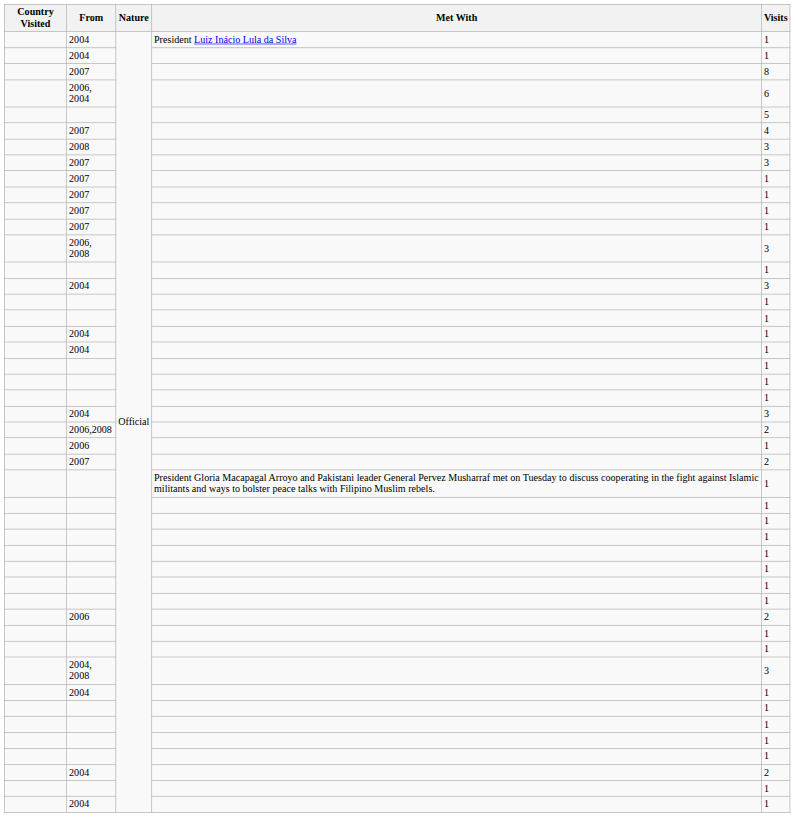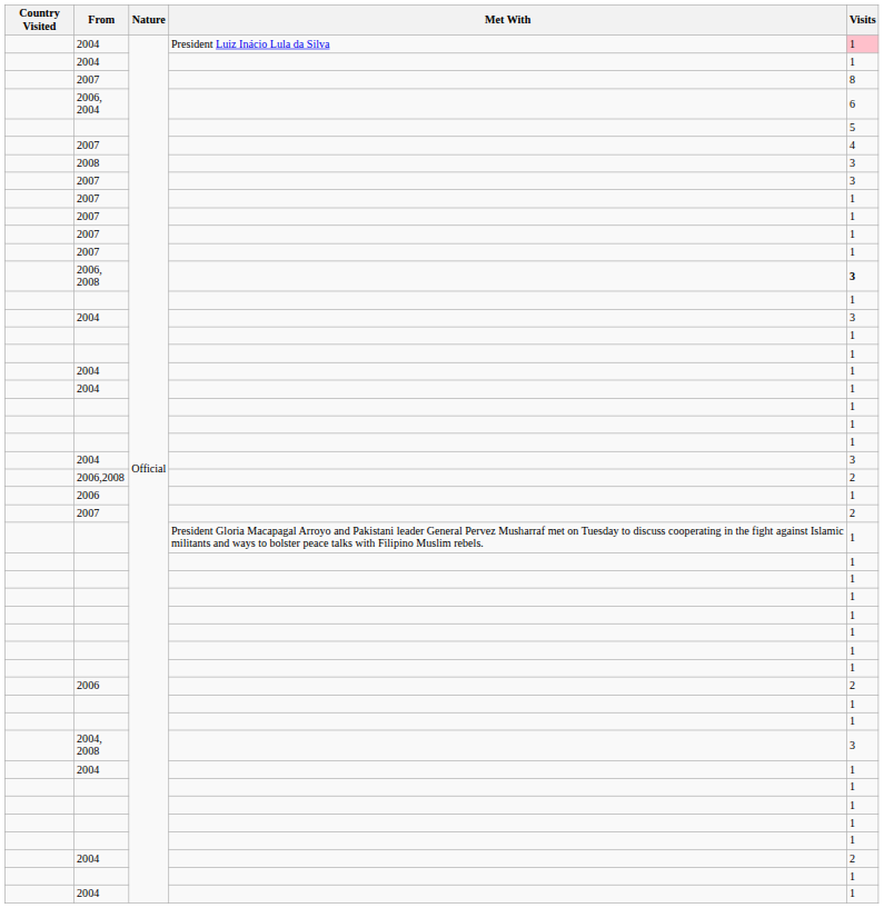2004 / President Luiz Inácio Lula da Silva | Visits: no background -> pink background
2006, 2008 | Visits: normal -> bold
